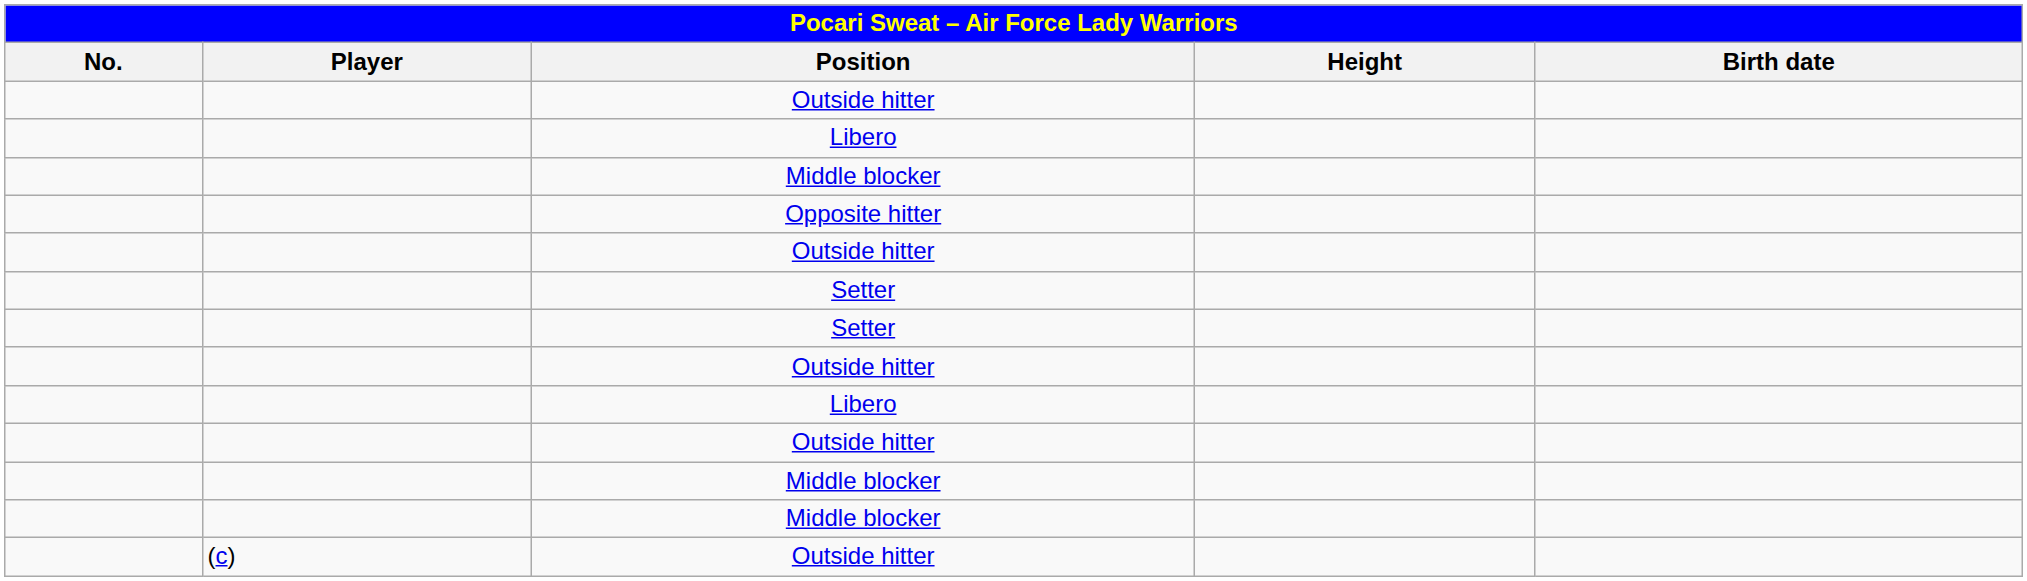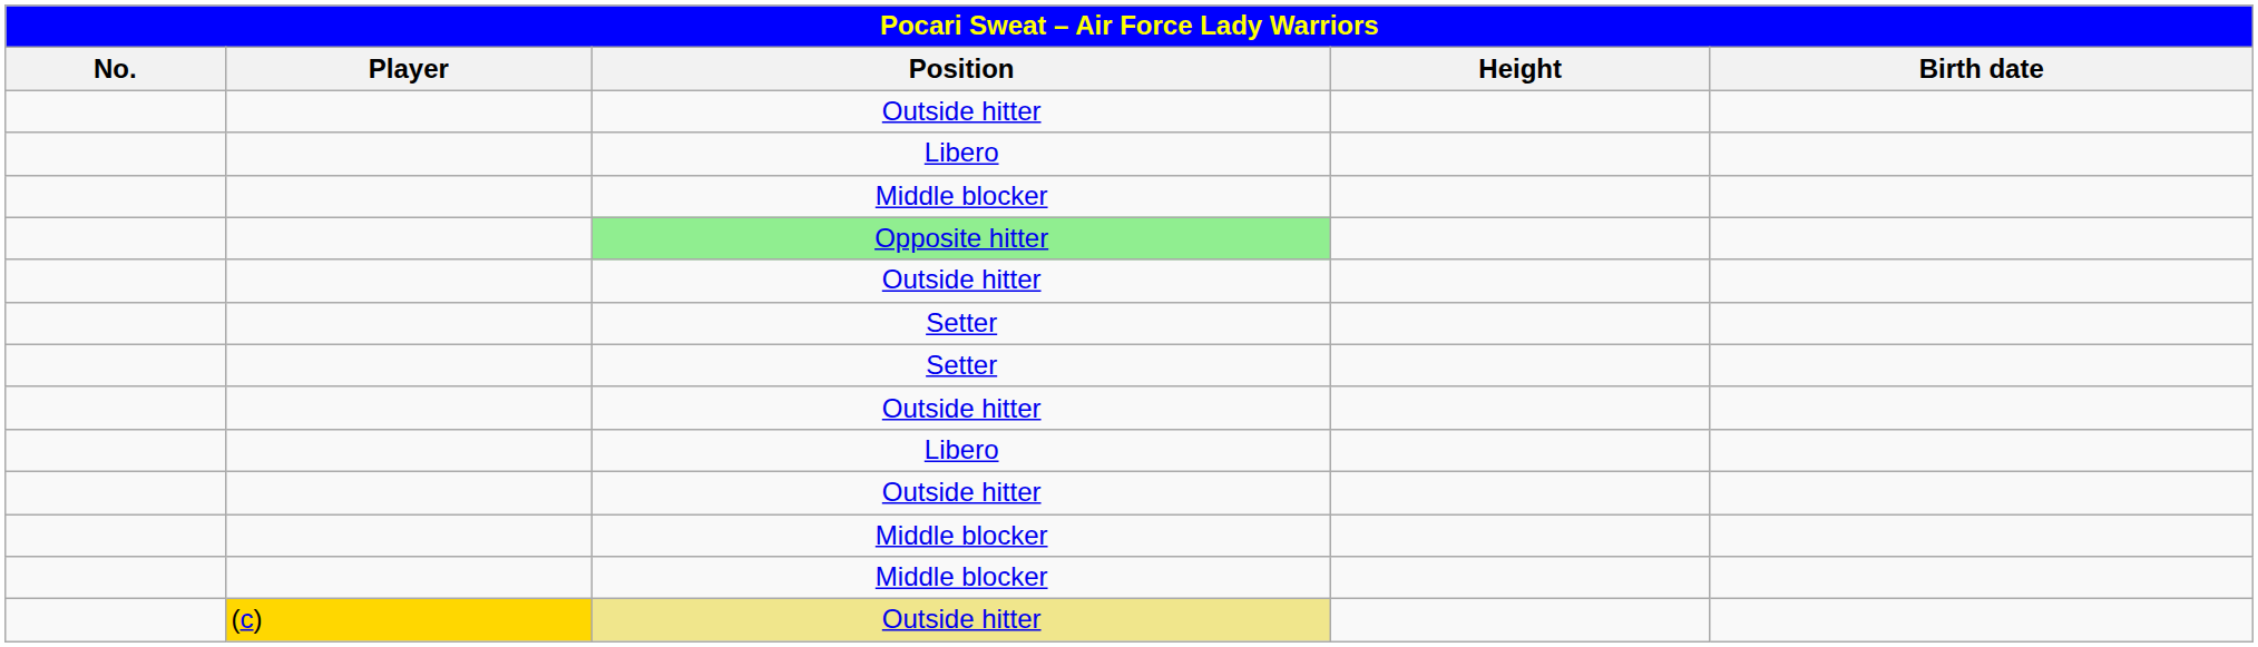Opposite hitter | Position: no background -> lightgreen background
(c) / Outside hitter | Player: no background -> gold background
(c) / Outside hitter | Position: no background -> khaki background
